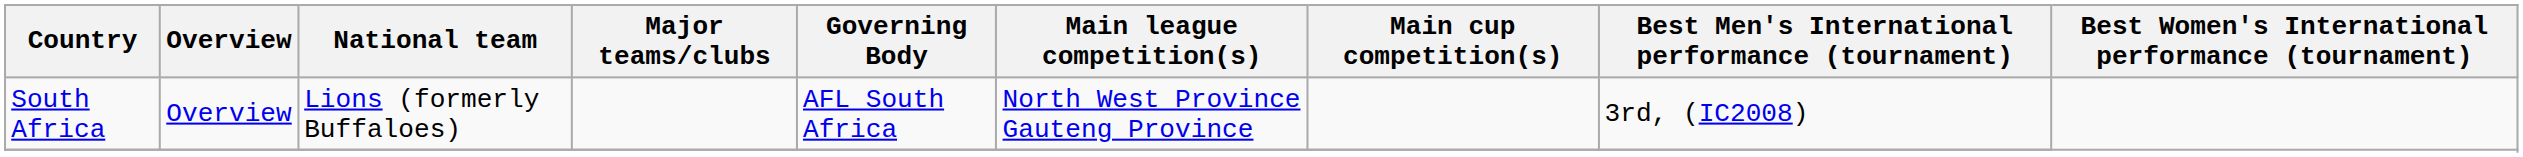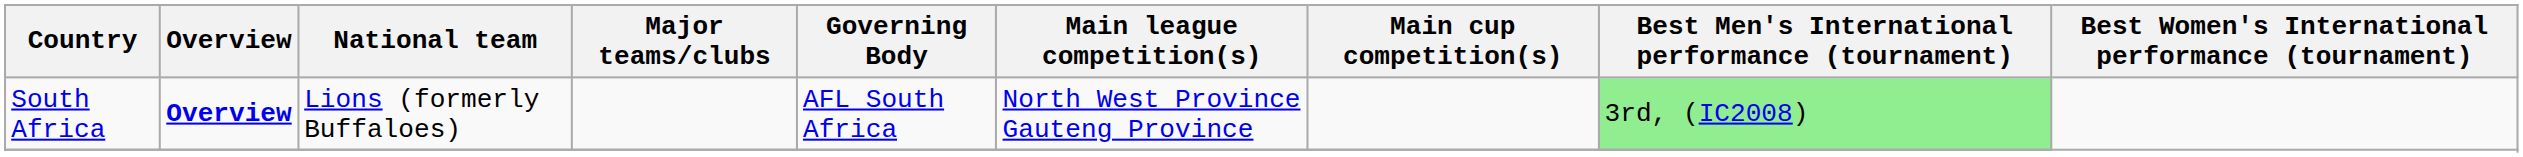South Africa | Overview: normal -> bold
South Africa | Best Men's International performance (tournament): no background -> lightgreen background
